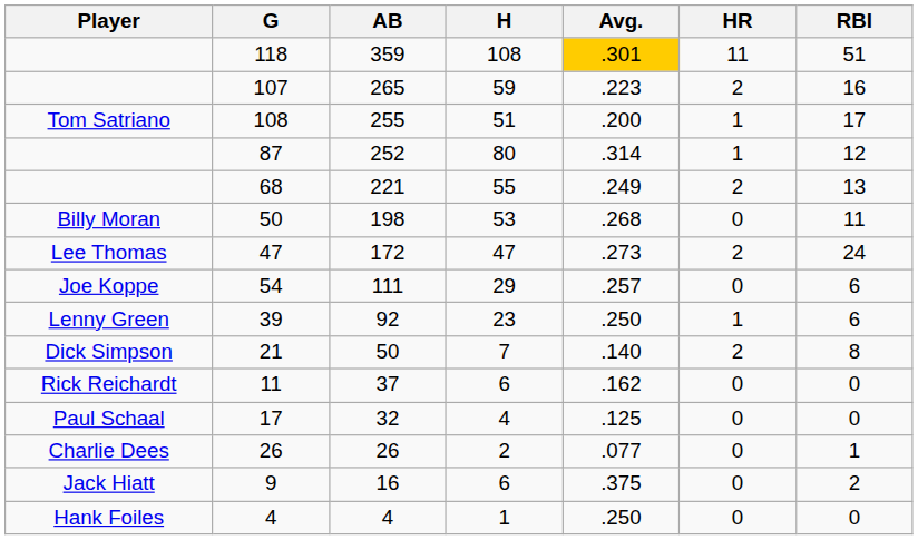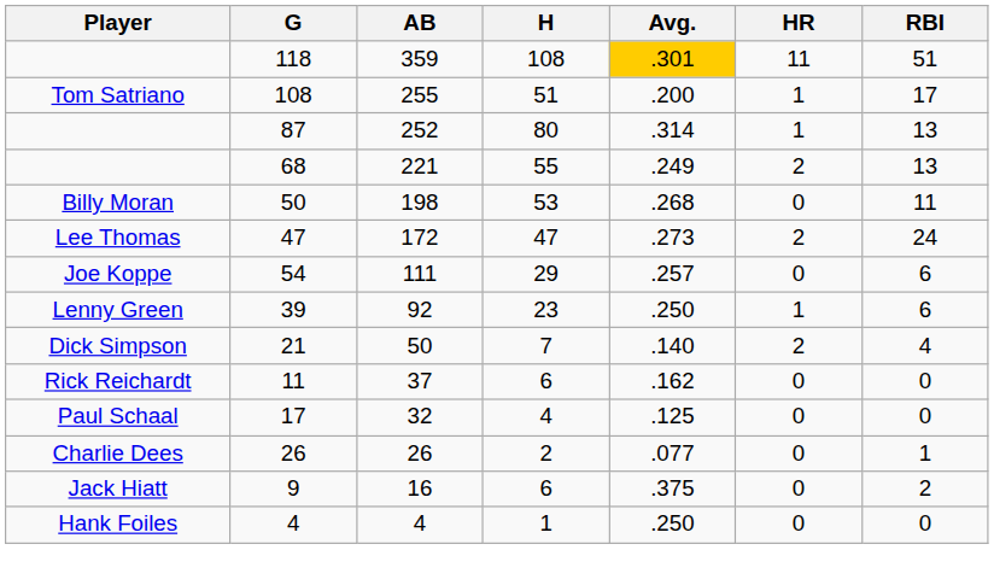- row: 107 | 265 | 59 | .223 | 2 | 16
87 | RBI: 12 -> 13
21 | RBI: 8 -> 4
